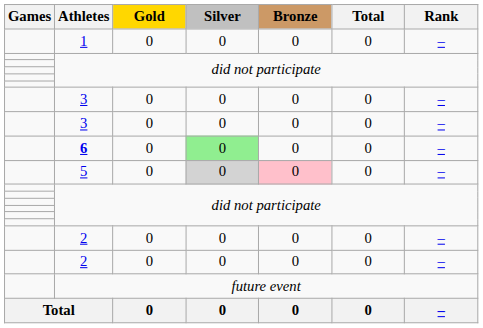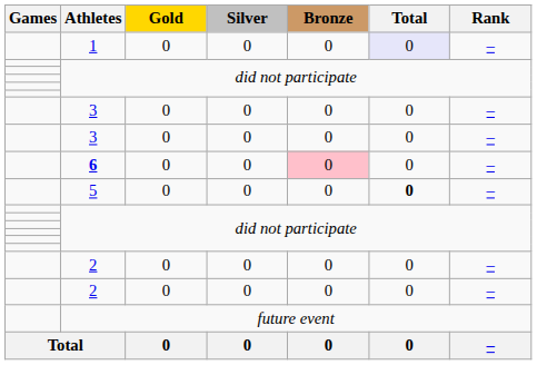1 | Total: no background -> lavender background
6 | Silver: lightgreen background -> no background
6 | Bronze: no background -> pink background
5 | Silver: lightgrey background -> no background
5 | Bronze: pink background -> no background
5 | Total: normal -> bold
